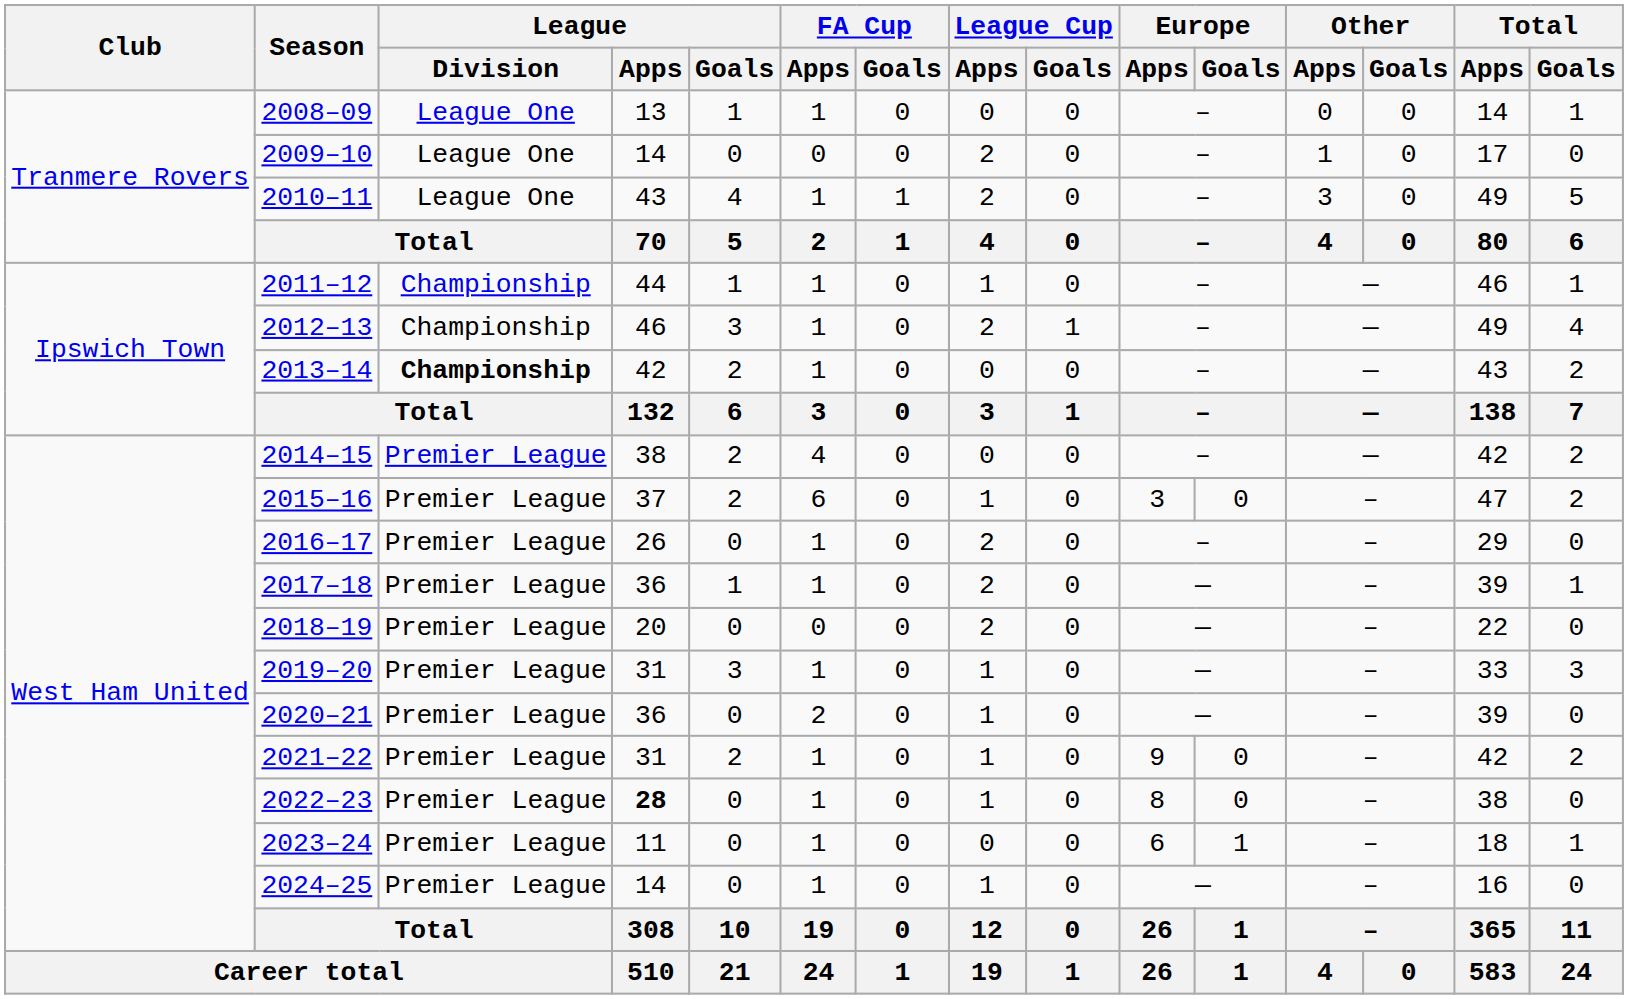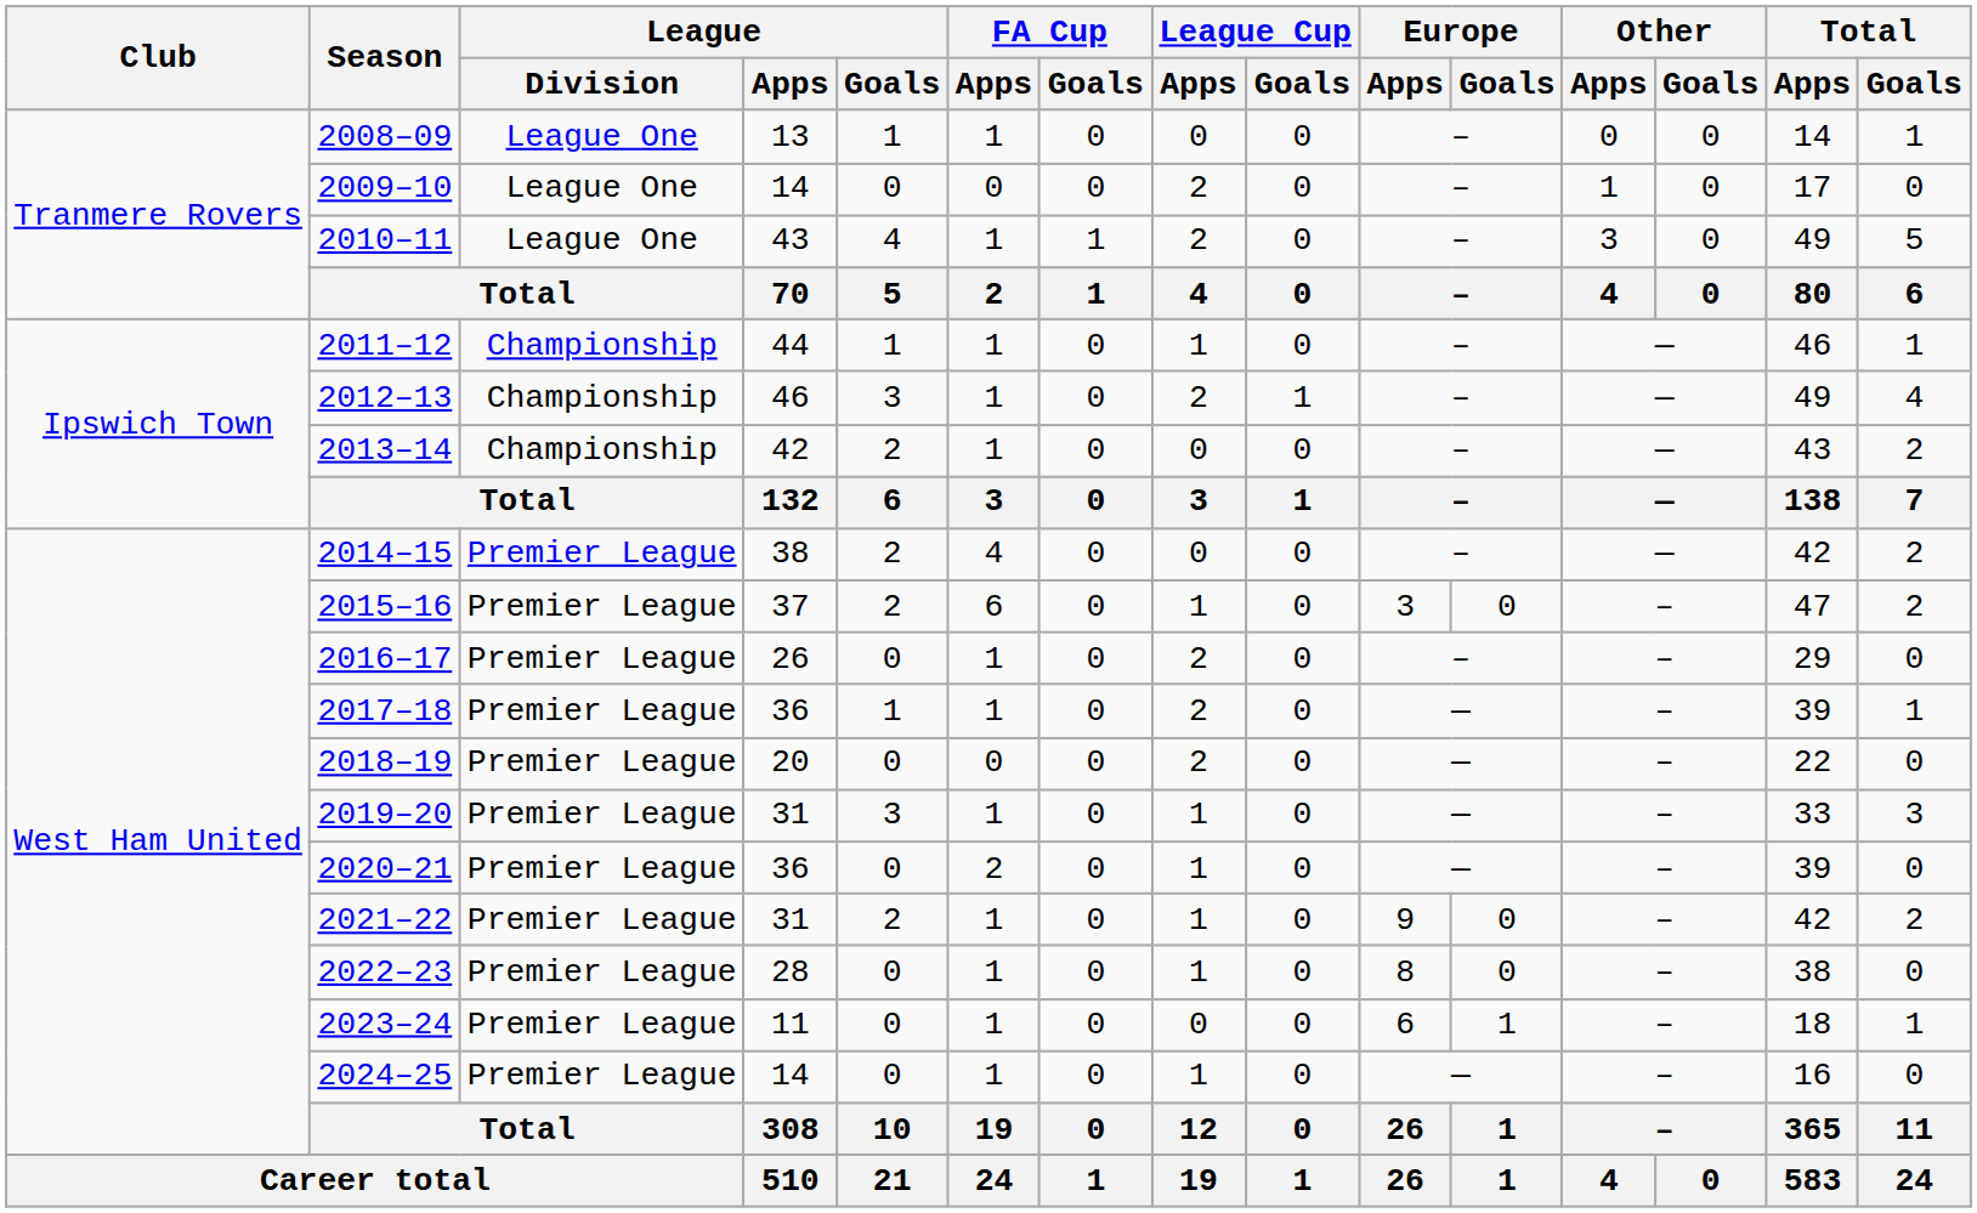2013–14 | League / Division: bold -> normal
2022–23 | League / Apps: bold -> normal
